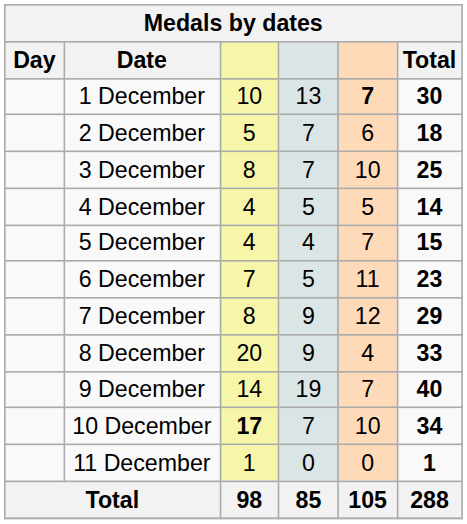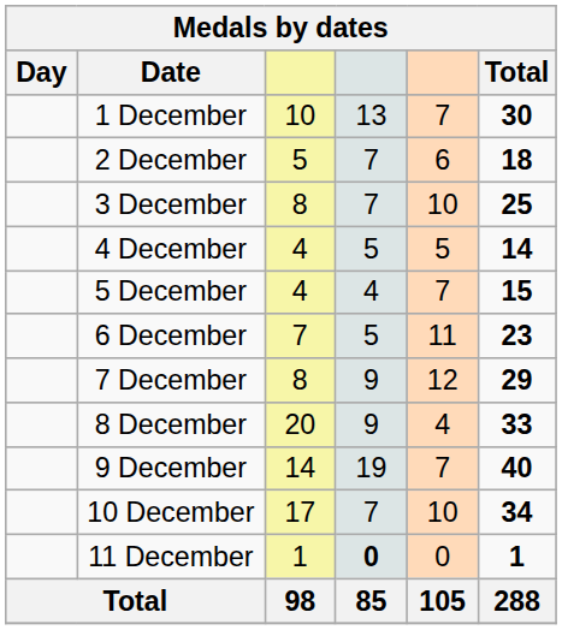1 December | column 5: bold -> normal
10 December | column 3: bold -> normal
11 December | column 4: normal -> bold
